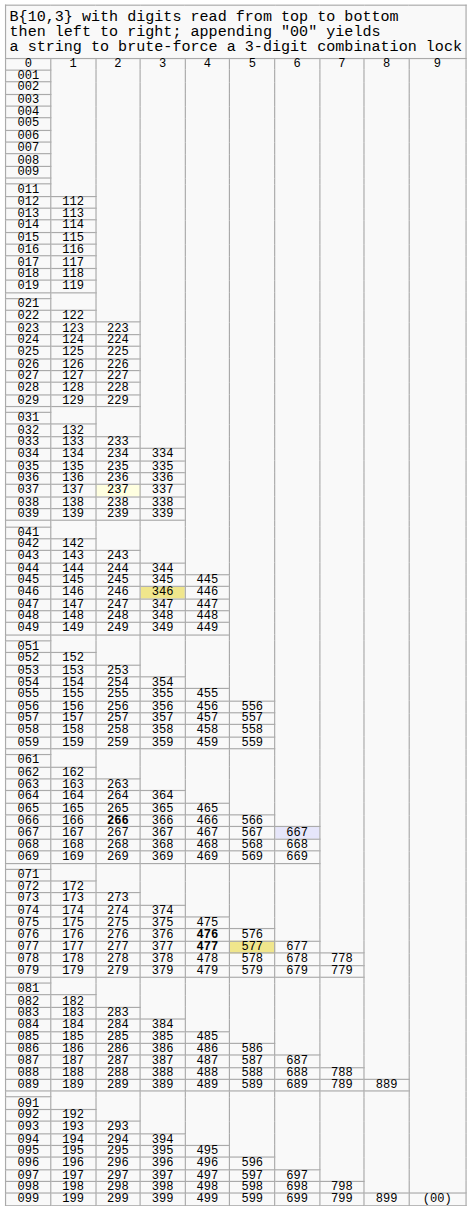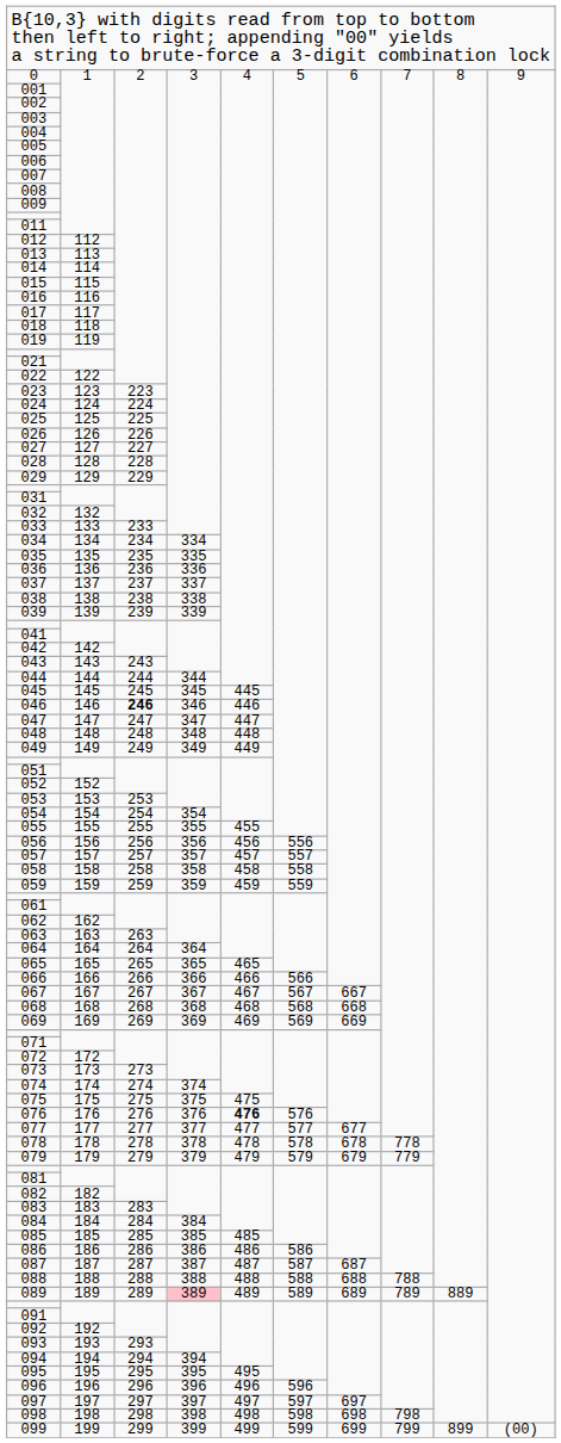037 | column 3: lightyellow background -> no background
046 | column 3: normal -> bold
046 | column 4: khaki background -> no background
066 | column 3: bold -> normal
067 | column 7: lavender background -> no background
077 | column 5: bold -> normal
077 | column 6: khaki background -> no background
089 | column 4: no background -> pink background
